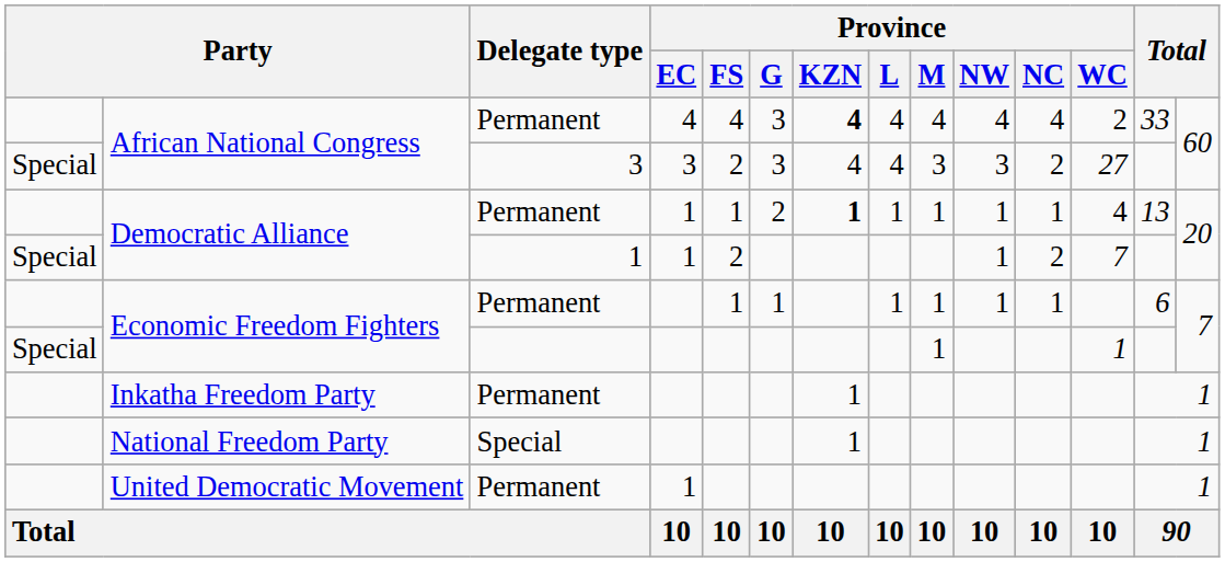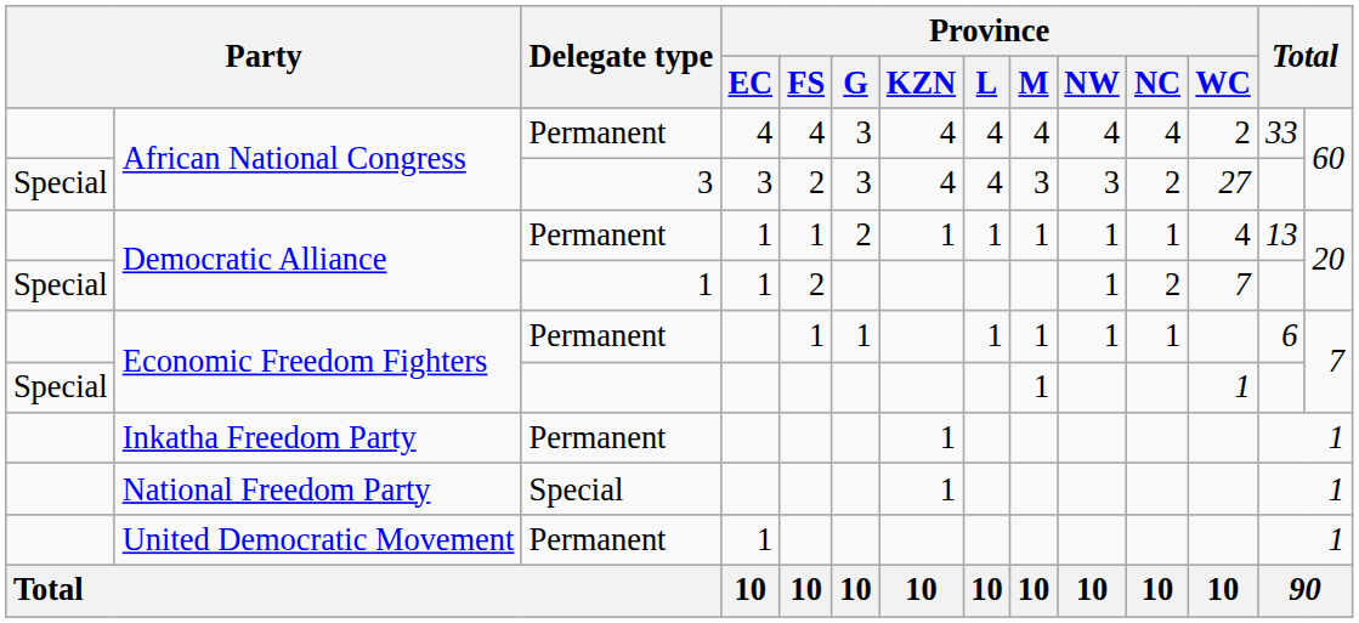African National Congress / Permanent | Province / KZN: bold -> normal
Democratic Alliance / Permanent | Province / KZN: bold -> normal
